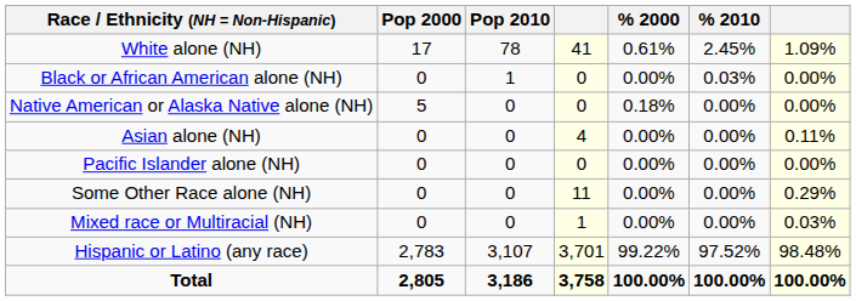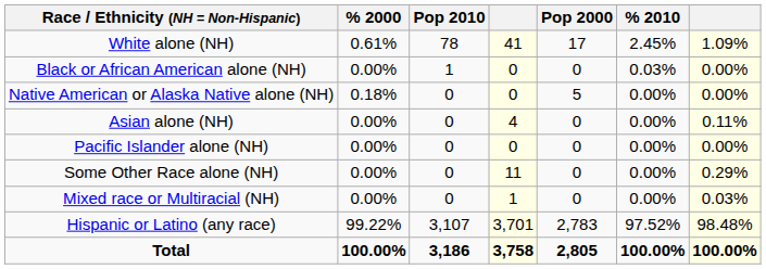columns swapped: Pop 2000 <-> % 2000
